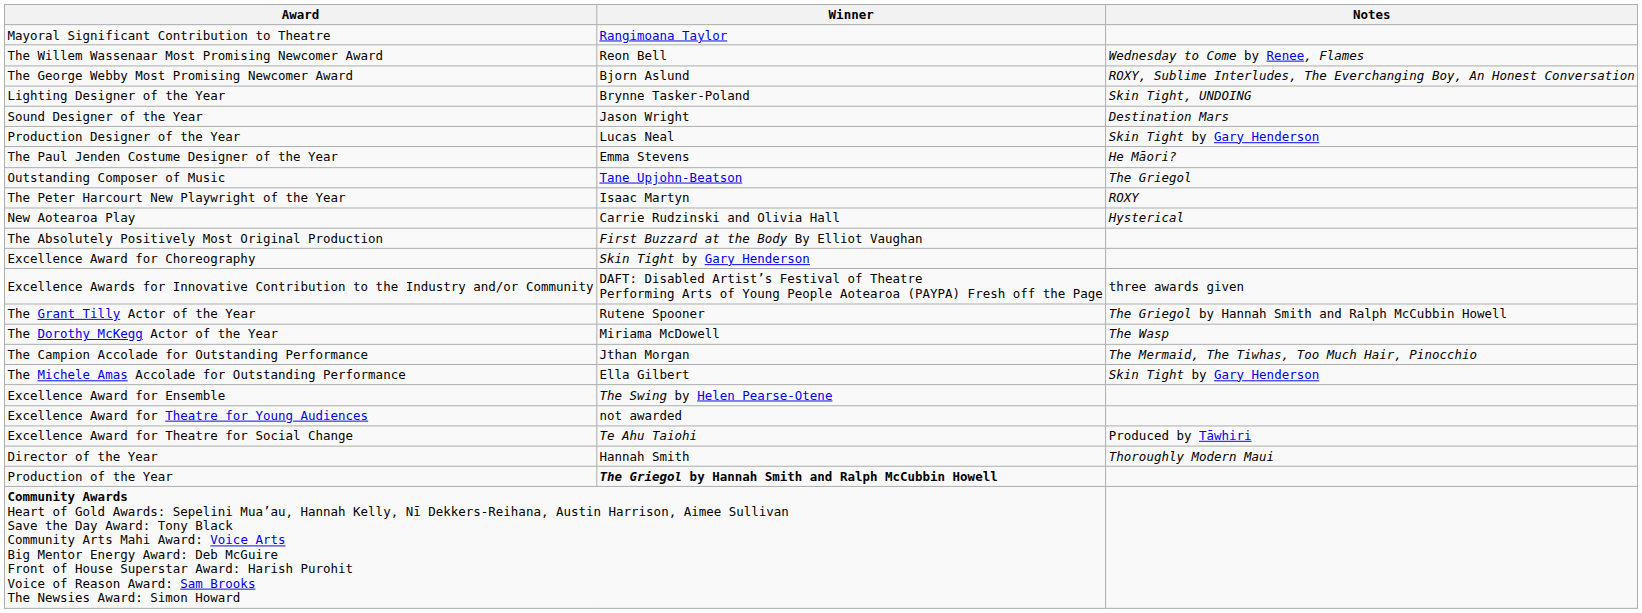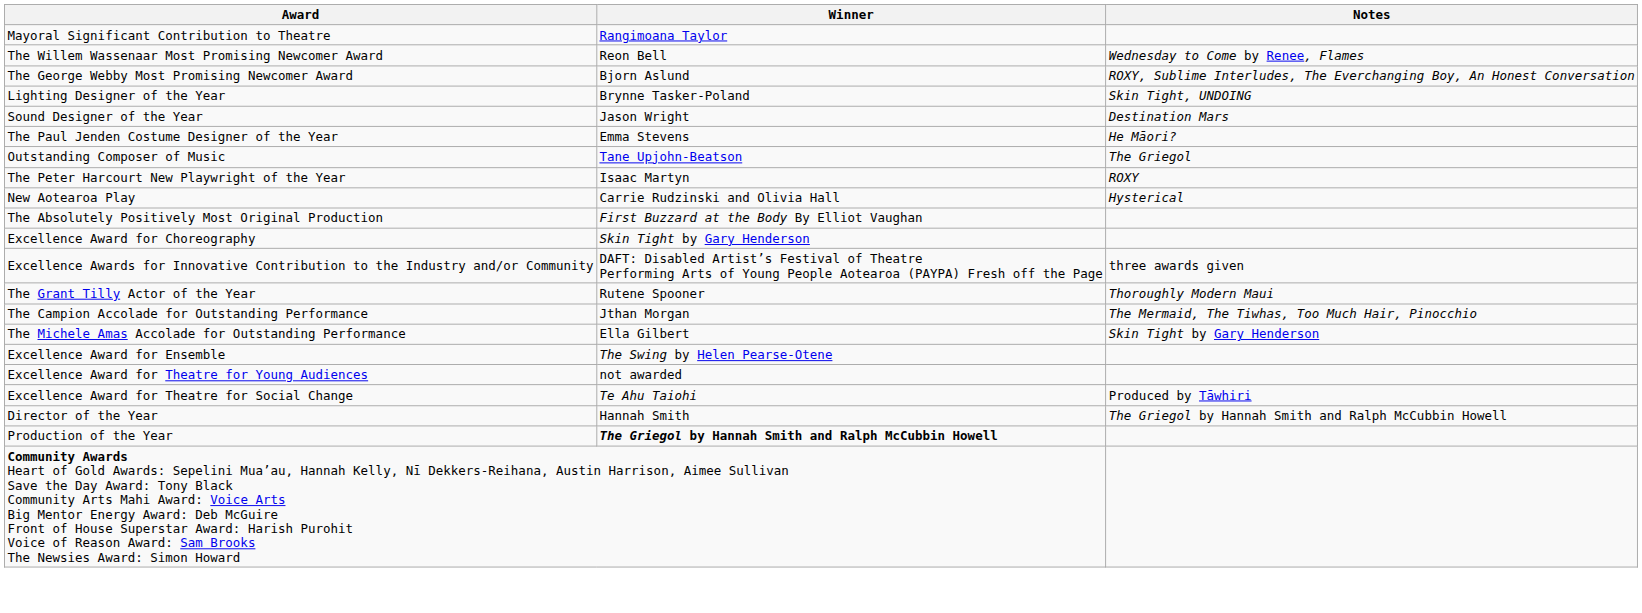- row: Production Designer of the Year | Lucas Neal | Skin Tight by Gary Henderson
The Grant Tilly Actor of the Year | Notes: The Griegol by Hannah Smith and Ralph McCubbin Howell -> Thoroughly Modern Maui
- row: The Dorothy McKegg Actor of the Year | Miriama McDowell | The Wasp
Director of the Year | Notes: Thoroughly Modern Maui -> The Griegol by Hannah Smith and Ralph McCubbin Howell
